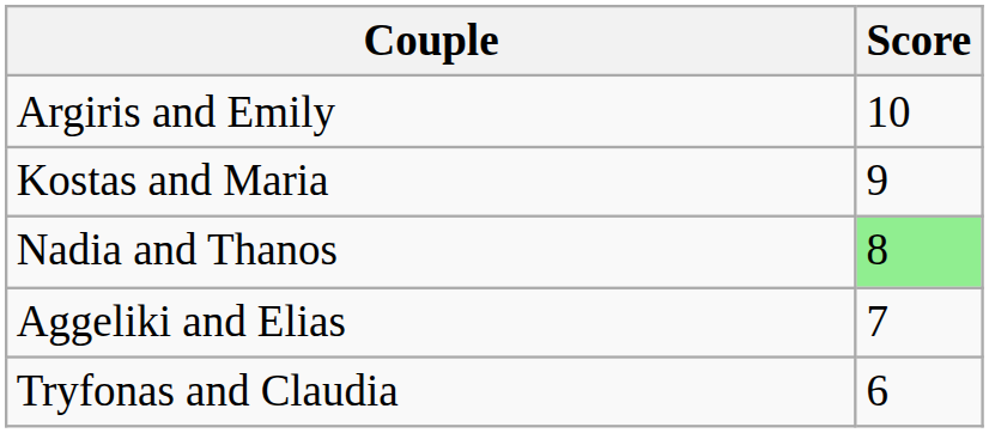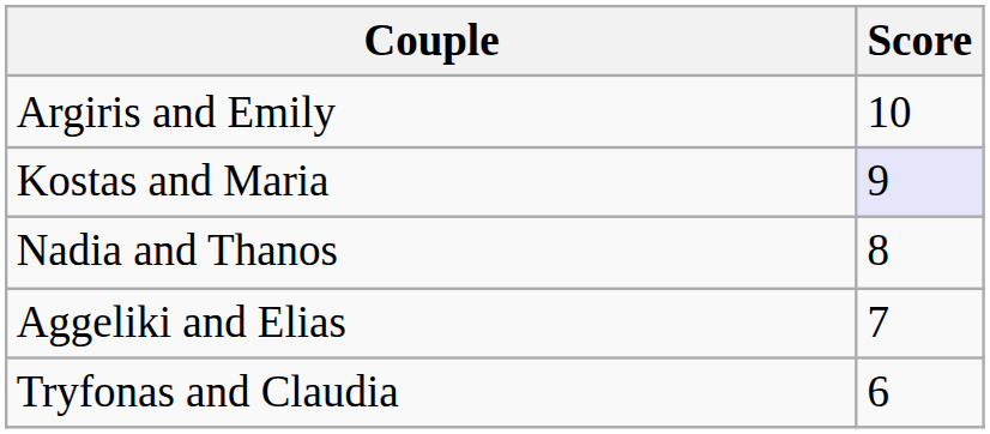Kostas and Maria | Score: no background -> lavender background
Nadia and Thanos | Score: lightgreen background -> no background
